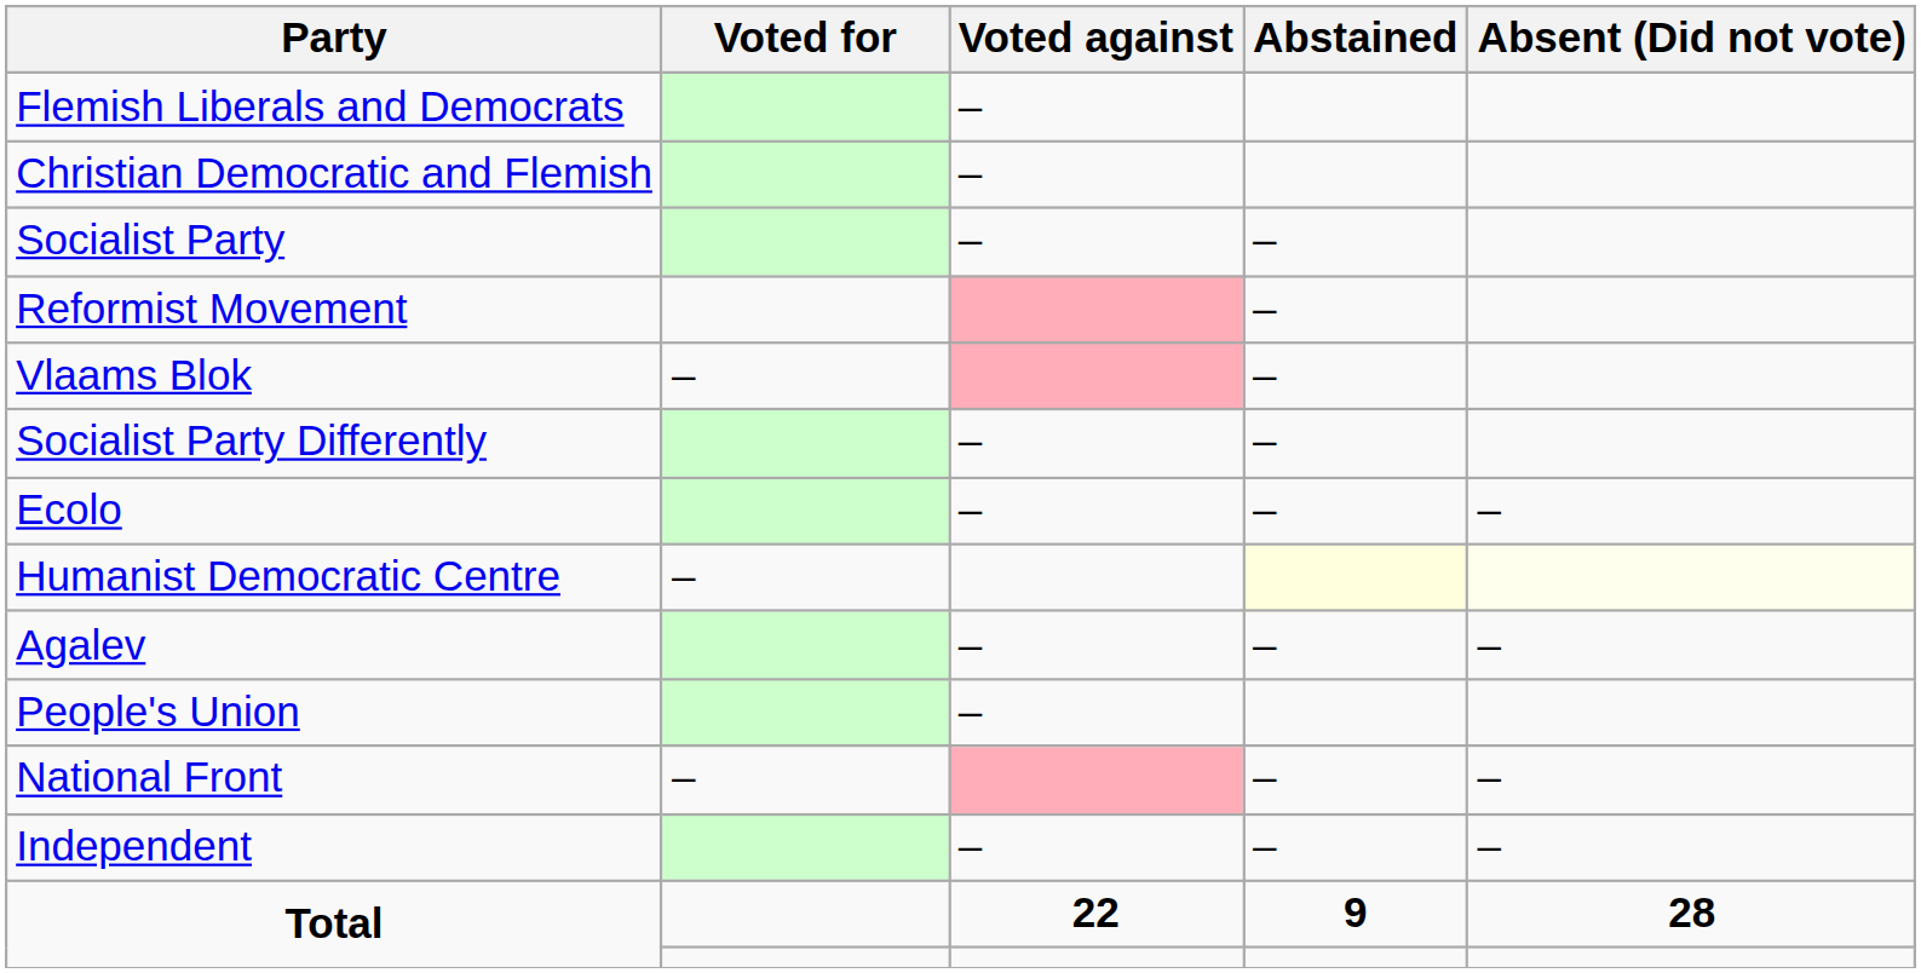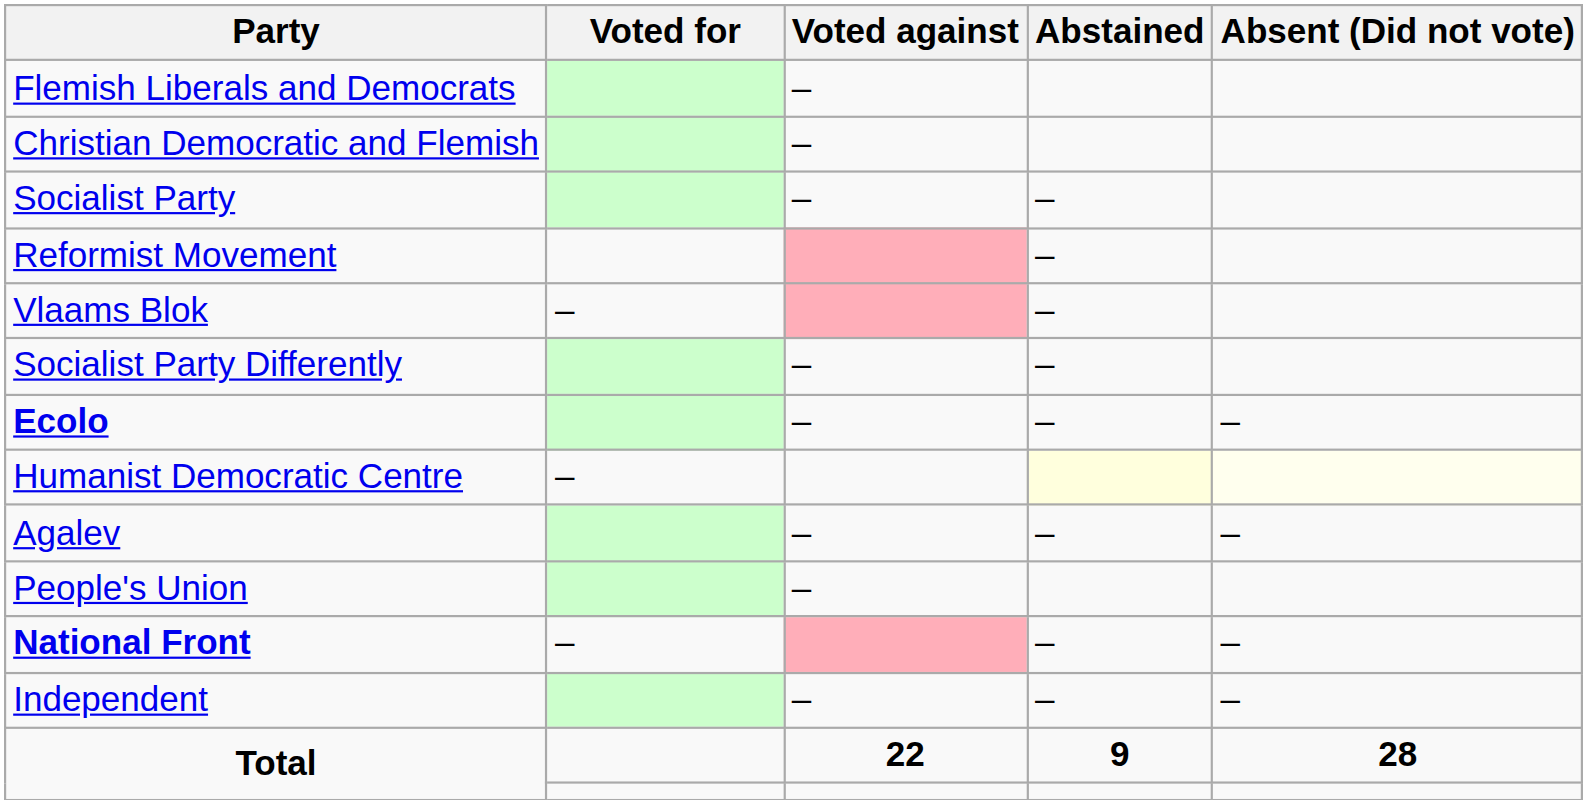Ecolo | Party: normal -> bold
National Front | Party: normal -> bold
